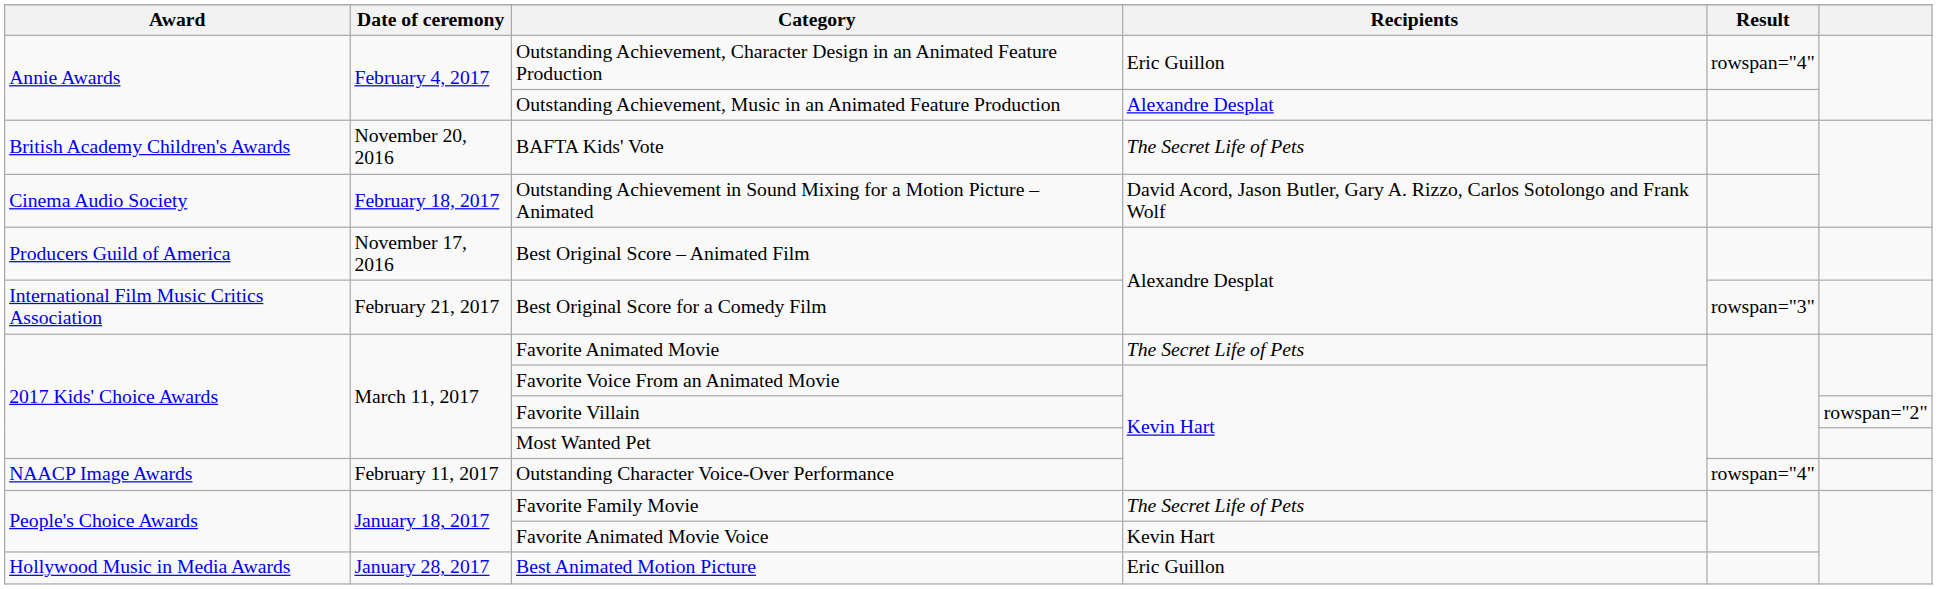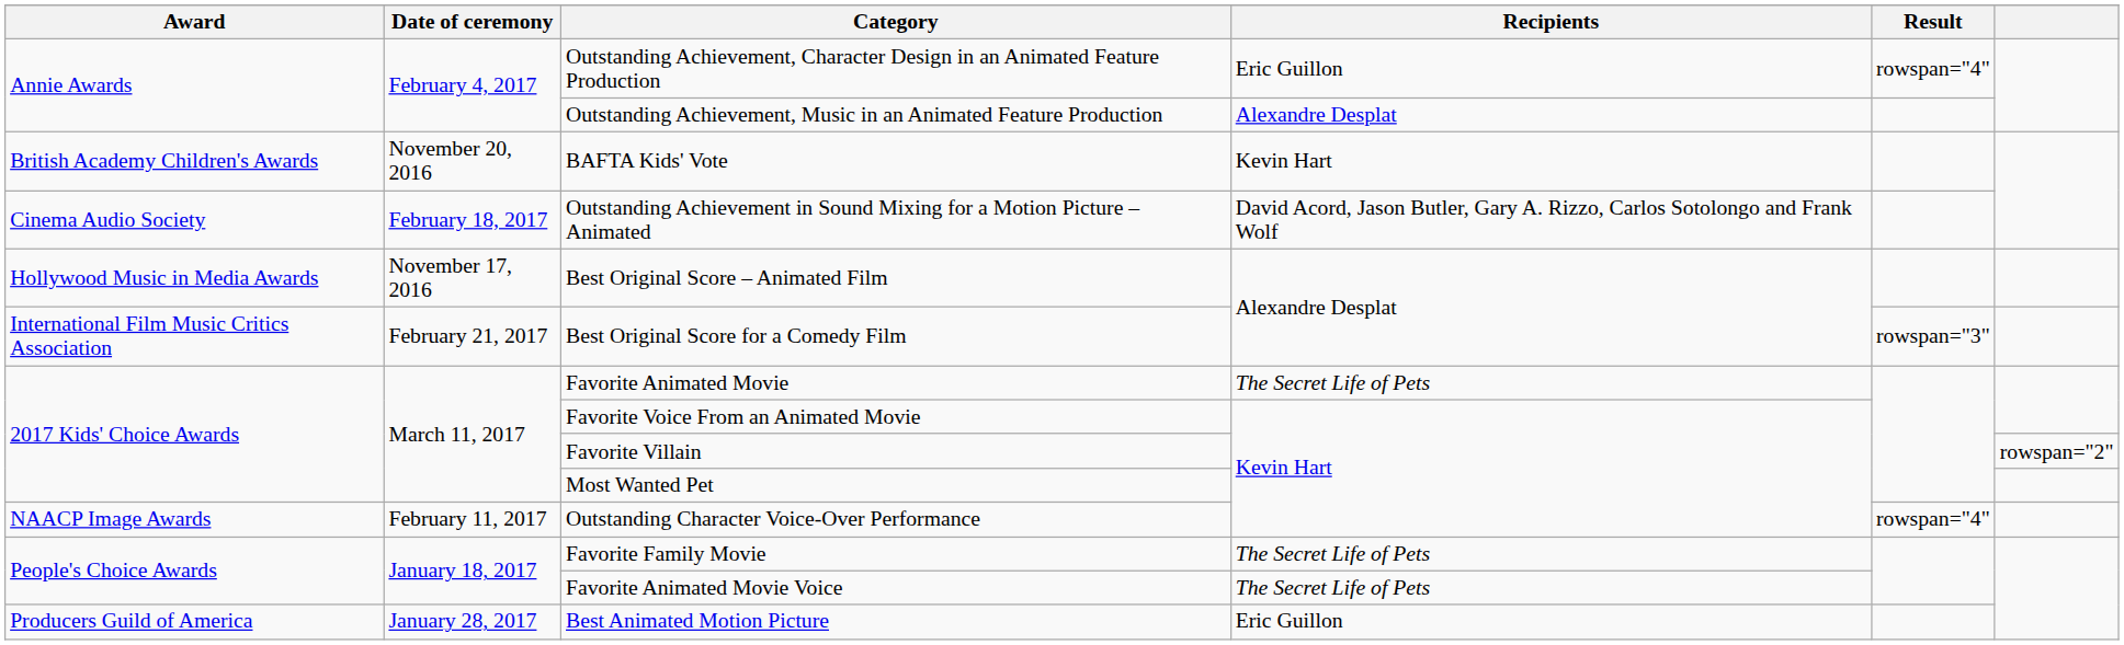BAFTA Kids' Vote | Recipients: The Secret Life of Pets -> Kevin Hart
Best Original Score – Animated Film | Award: Producers Guild of America -> Hollywood Music in Media Awards
Favorite Animated Movie Voice | Recipients: Kevin Hart -> The Secret Life of Pets
Best Animated Motion Picture | Award: Hollywood Music in Media Awards -> Producers Guild of America
